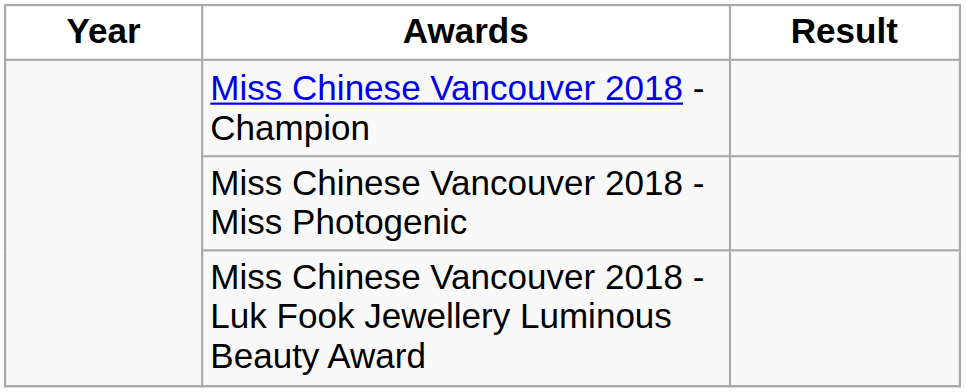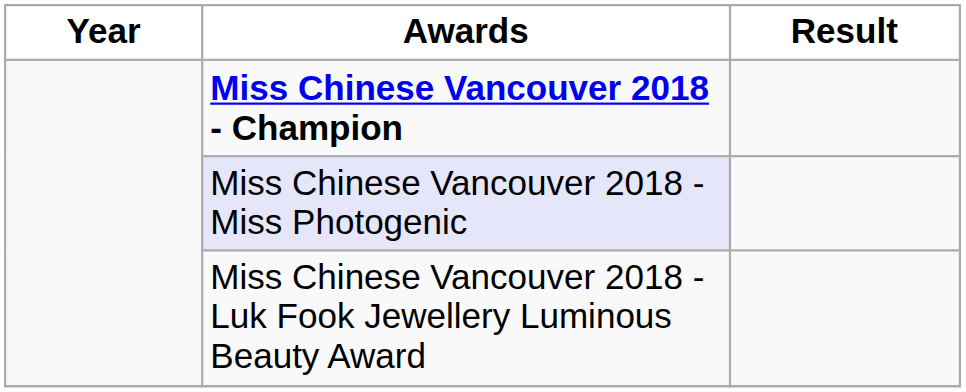Miss Chinese Vancouver 2018 - Champion | Awards: normal -> bold
Miss Chinese Vancouver 2018 - Miss Photogenic | Awards: no background -> lavender background
